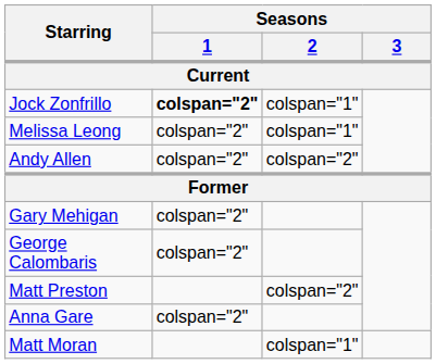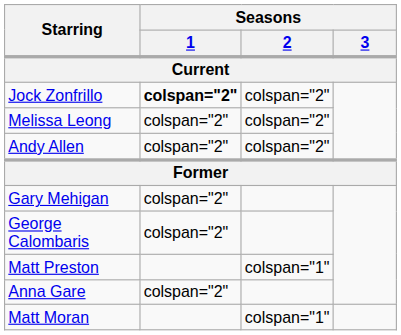Jock Zonfrillo | Seasons / 2: colspan="1" -> colspan="2"
Melissa Leong | Seasons / 2: colspan="1" -> colspan="2"
Matt Preston | Seasons / 2: colspan="2" -> colspan="1"
